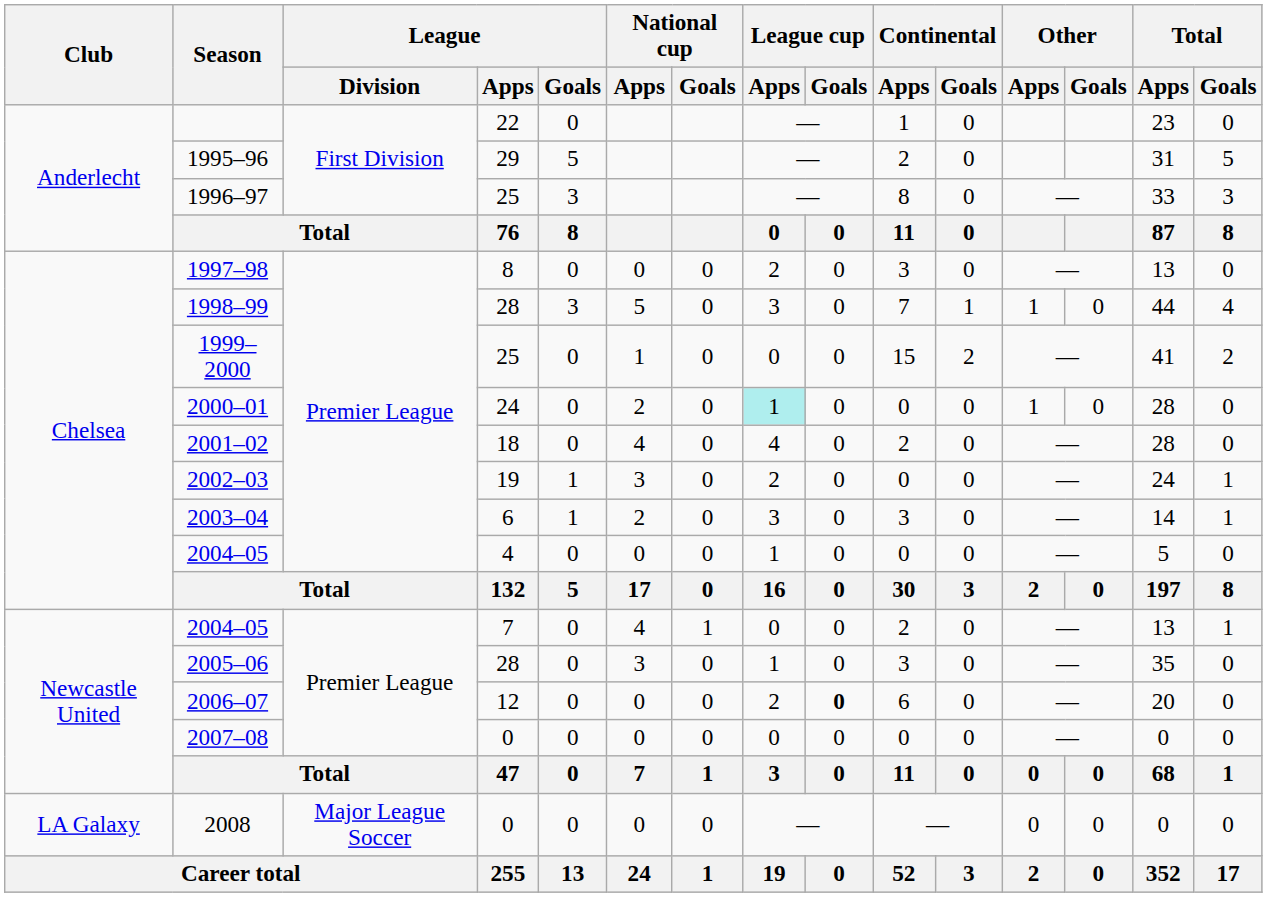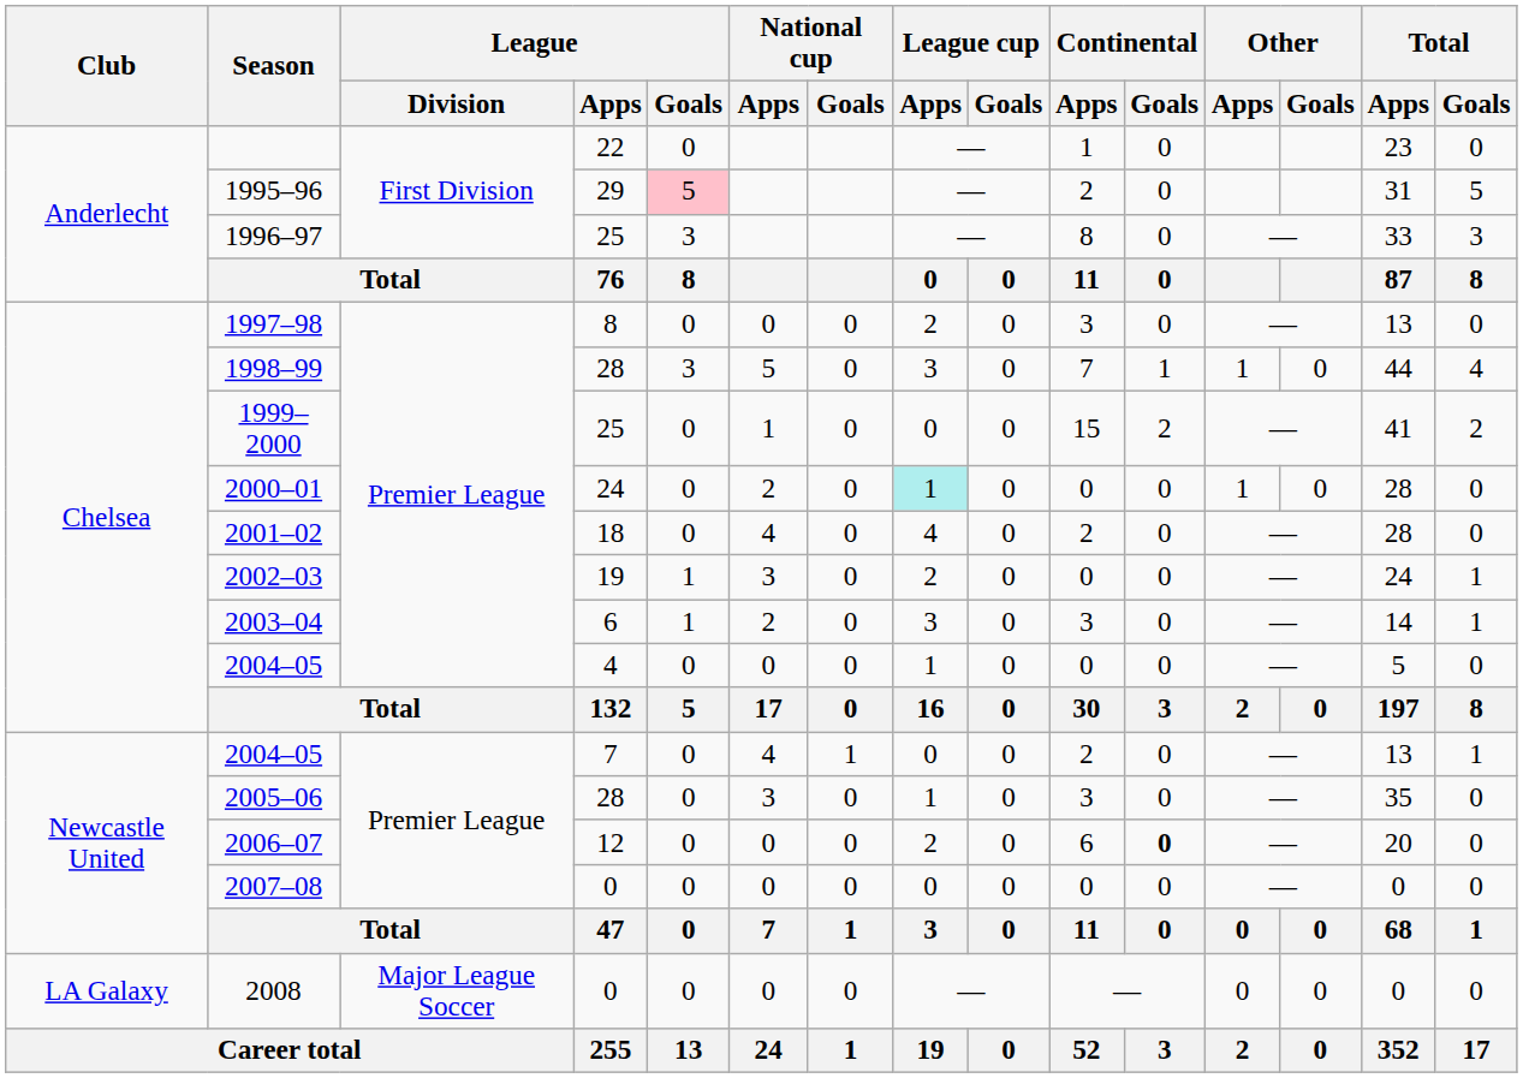1995–96 | League / Goals: no background -> pink background
2006–07 | League cup / Goals: bold -> normal
2006–07 | Continental / Goals: normal -> bold
